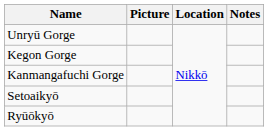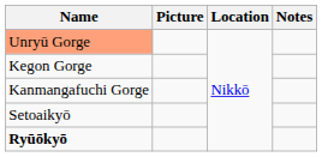Unryū Gorge | Name: no background -> lightsalmon background
Ryūōkyō | Name: normal -> bold
